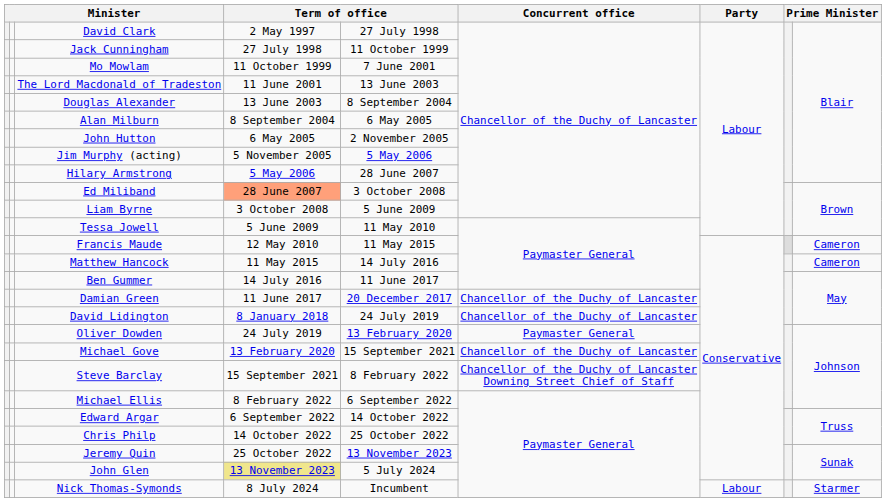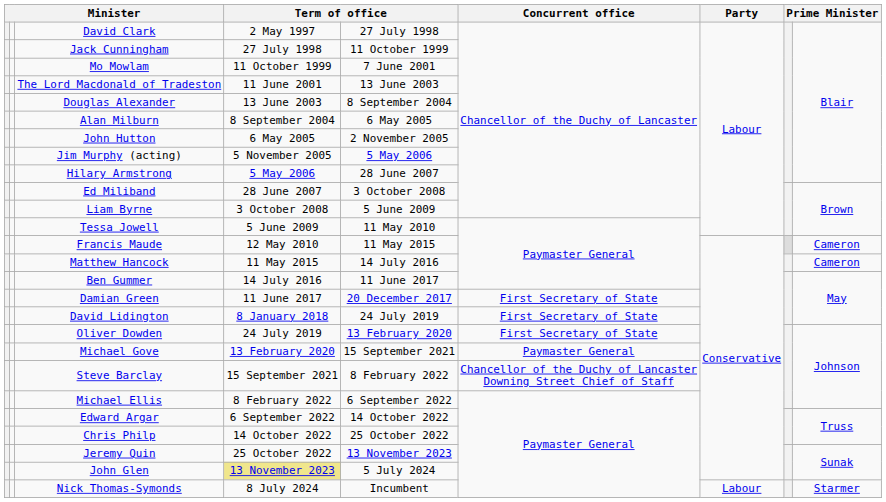Ed Miliband | column 4: lightsalmon background -> no background
Damian Green | Concurrent office: Chancellor of the Duchy of Lancaster -> First Secretary of State
David Lidington | Concurrent office: Chancellor of the Duchy of Lancaster -> First Secretary of State
Oliver Dowden | Concurrent office: Paymaster General -> First Secretary of State
Michael Gove | Concurrent office: Chancellor of the Duchy of Lancaster -> Paymaster General
